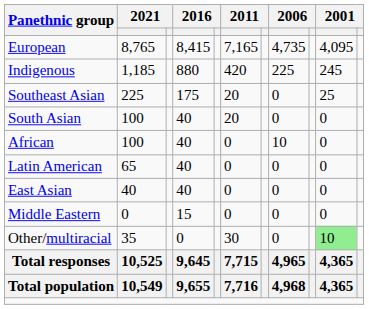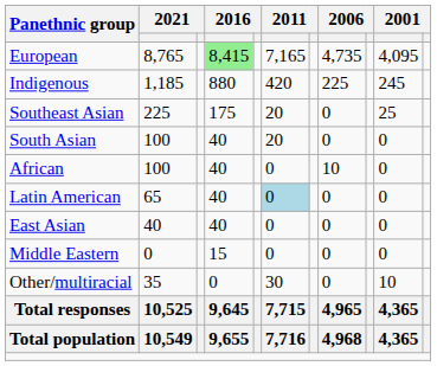European | column 4: no background -> lightgreen background
Latin American | column 6: no background -> lightblue background
Other/multiracial | column 10: lightgreen background -> no background
